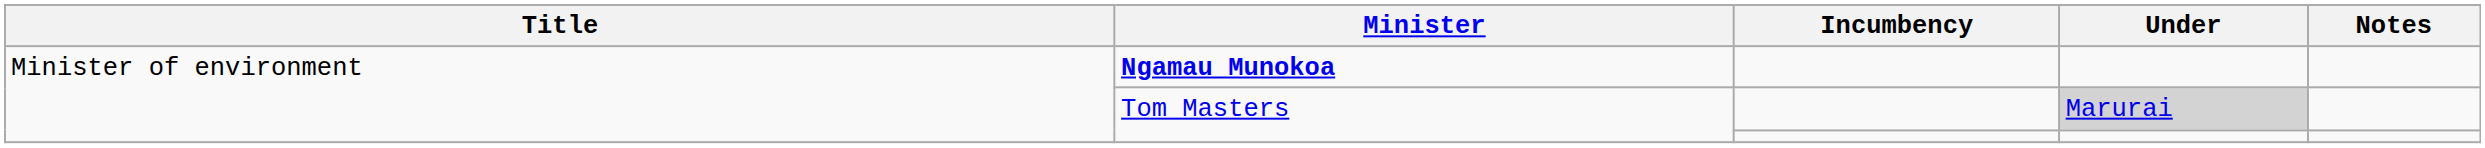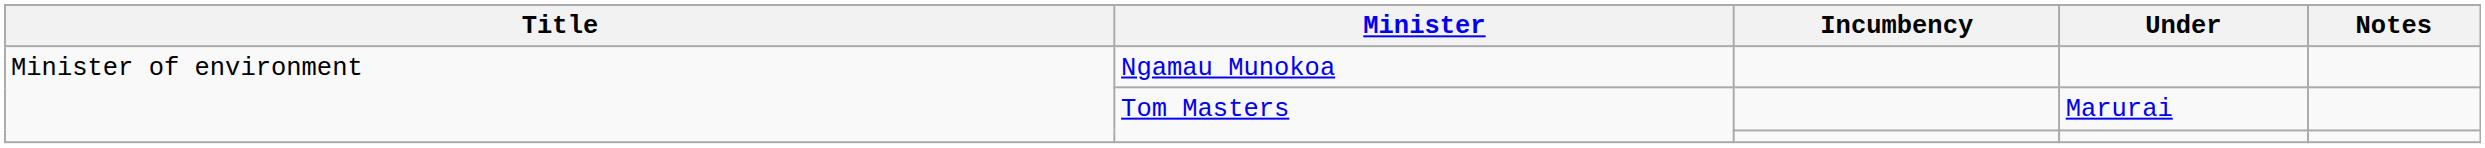Ngamau Munokoa | Minister: bold -> normal
Tom Masters / Marurai | Under: lightgrey background -> no background
